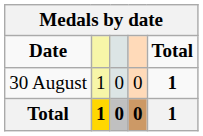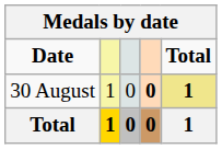30 August | column 4: normal -> bold
30 August | Total: no background -> khaki background
